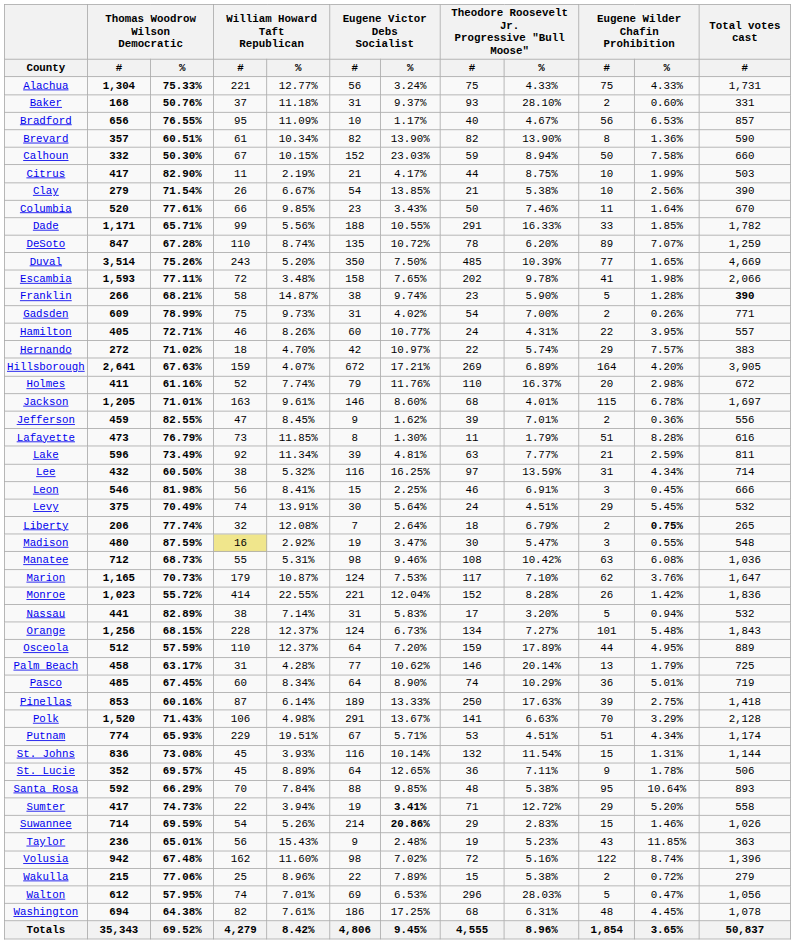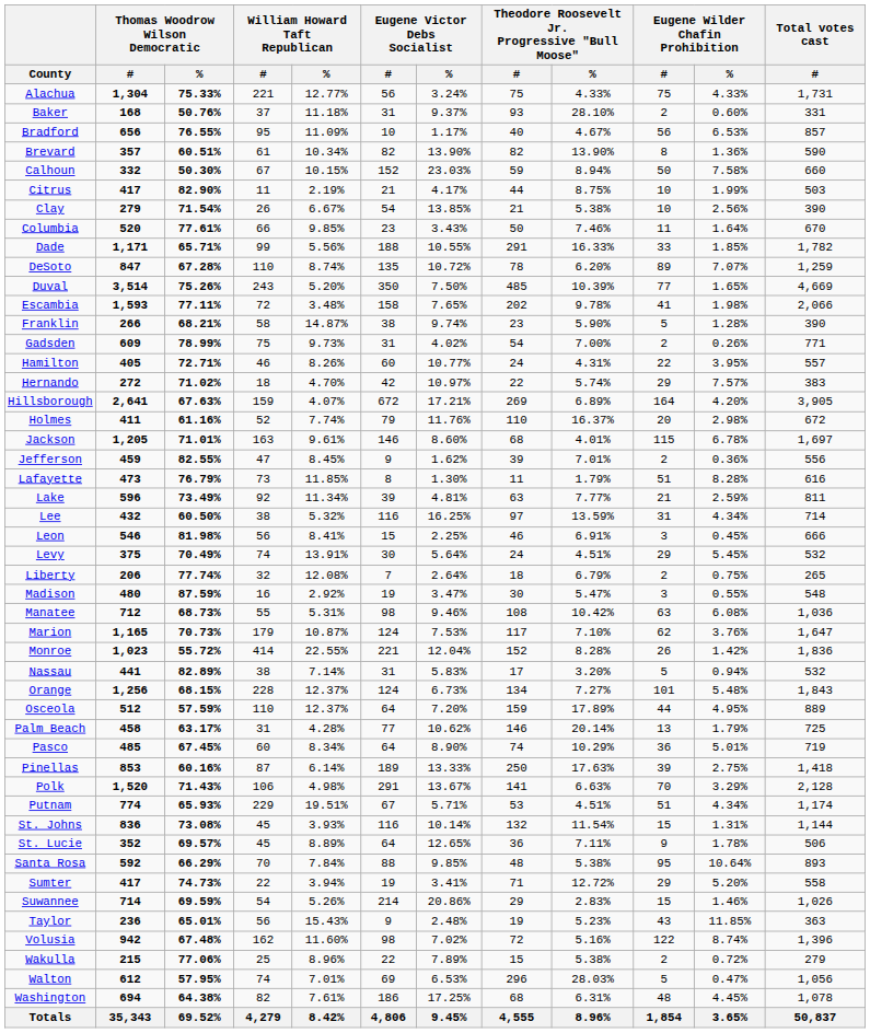Franklin | Total votes cast / #: bold -> normal
Liberty | Eugene Wilder Chafin Prohibition / %: bold -> normal
Madison | William Howard Taft Republican / #: khaki background -> no background
Sumter | Eugene Victor Debs Socialist / %: bold -> normal
Suwannee | Eugene Victor Debs Socialist / %: bold -> normal
